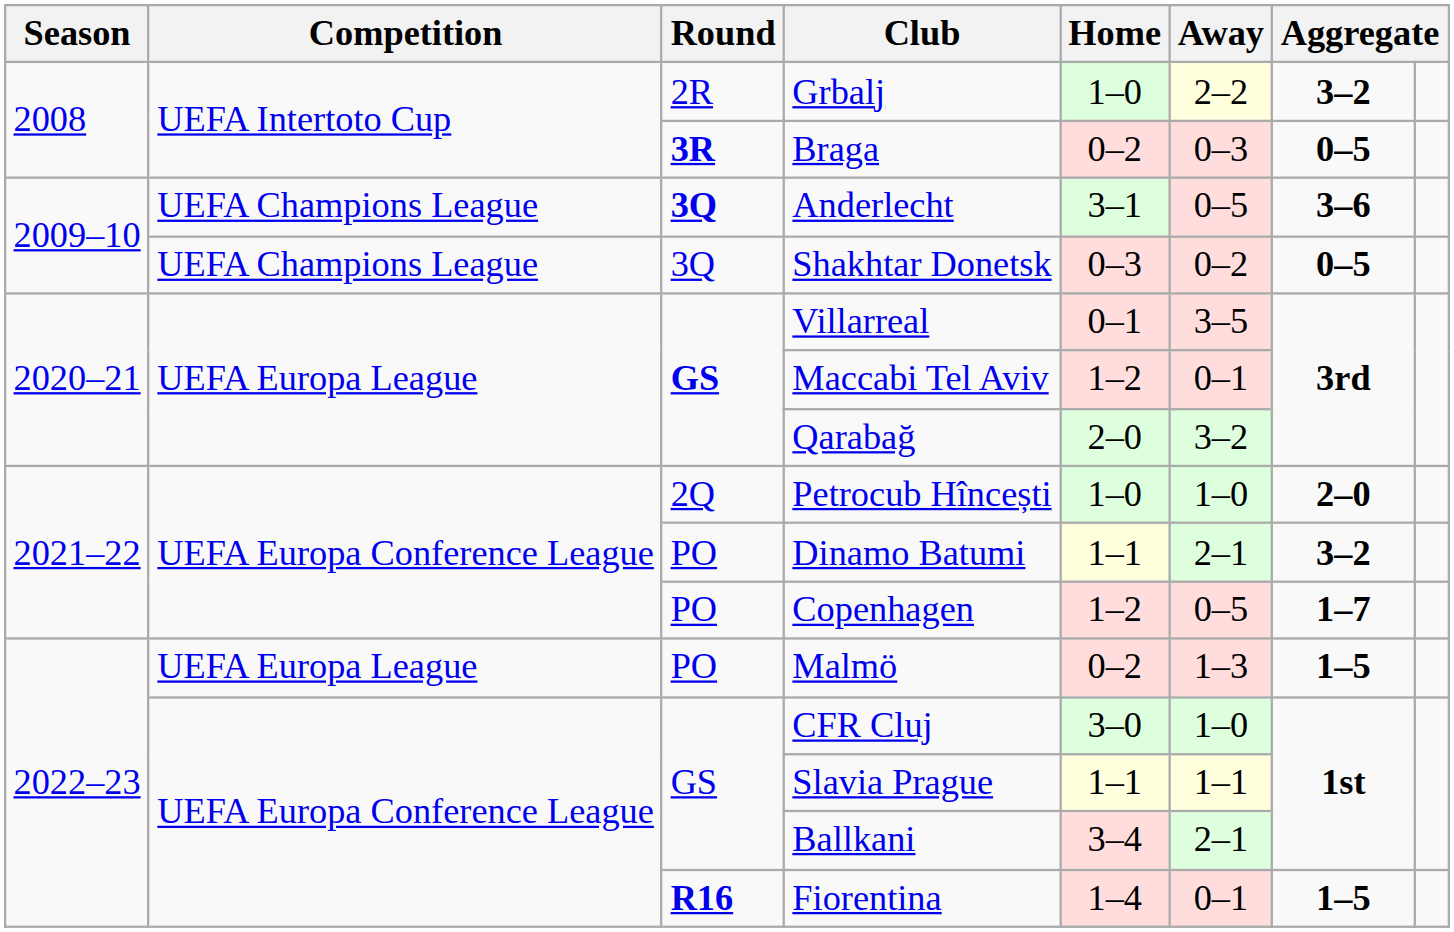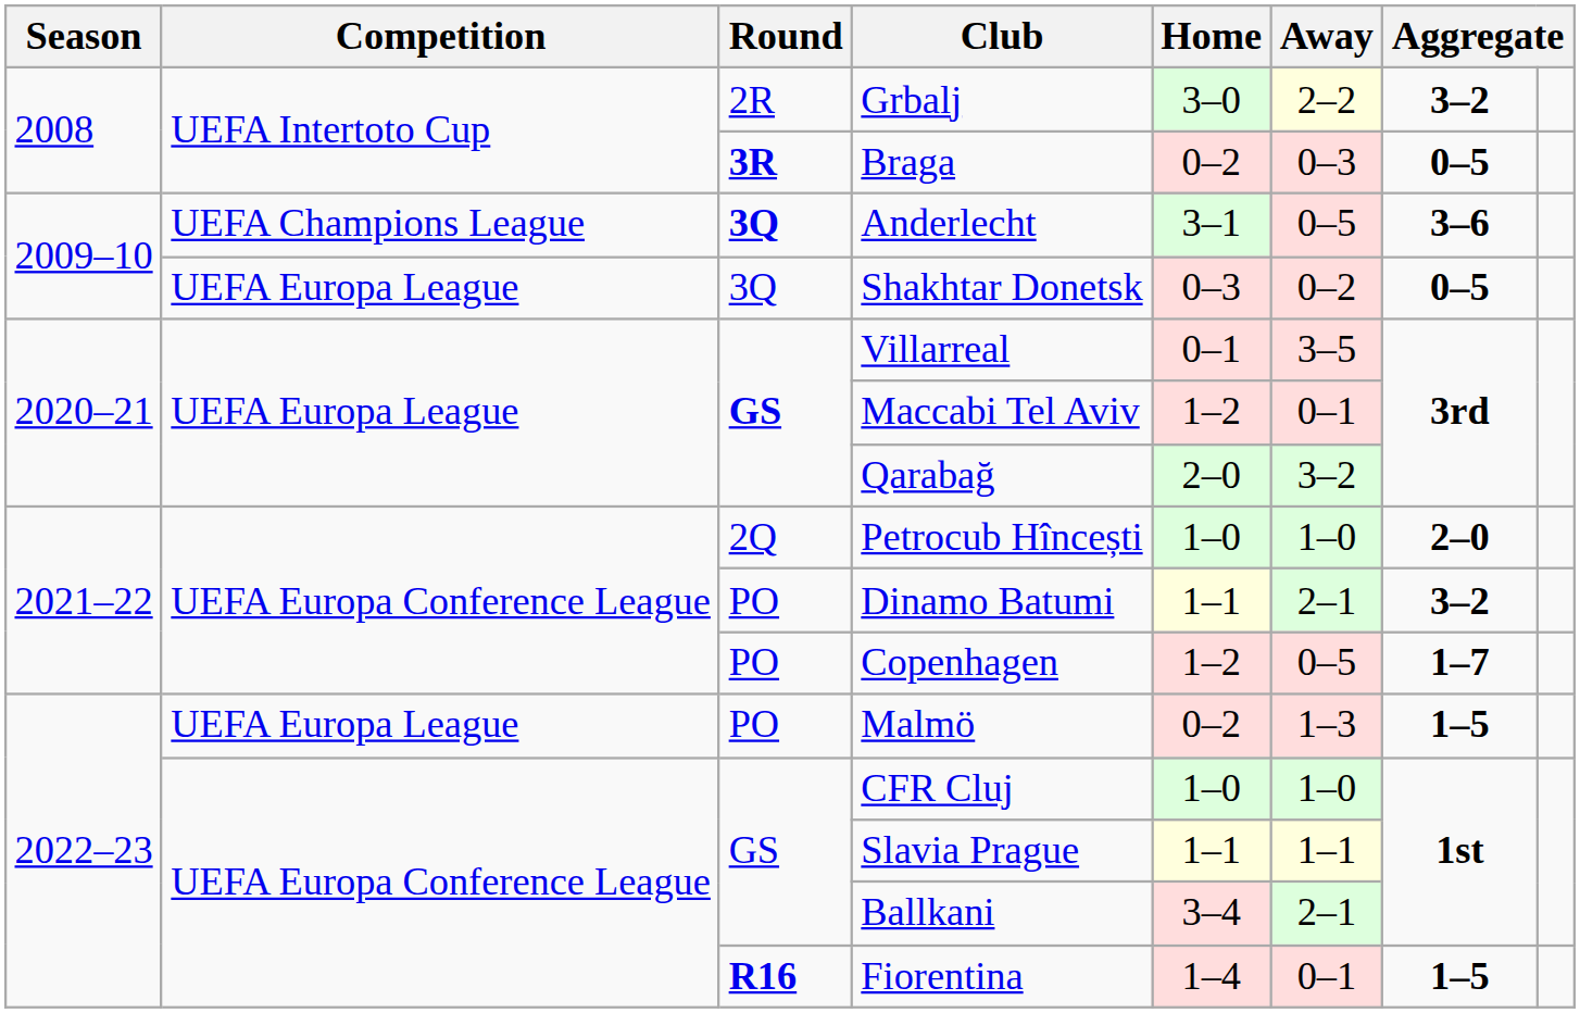Grbalj | Home: 1–0 -> 3–0
Shakhtar Donetsk | Competition: UEFA Champions League -> UEFA Europa League
CFR Cluj | Home: 3–0 -> 1–0
